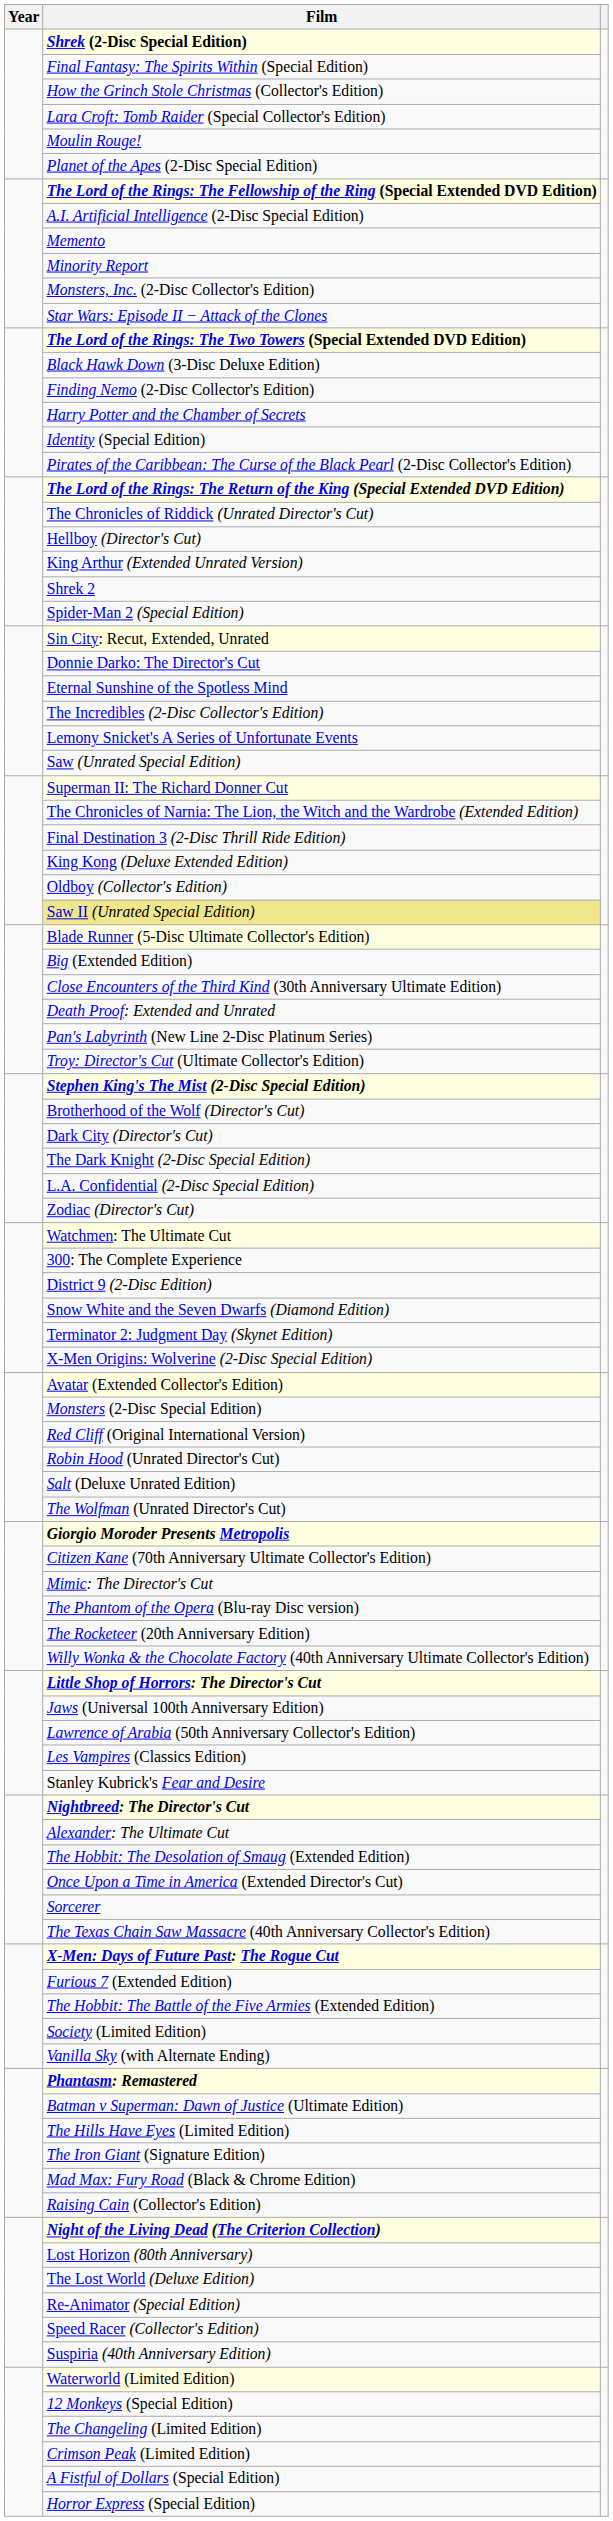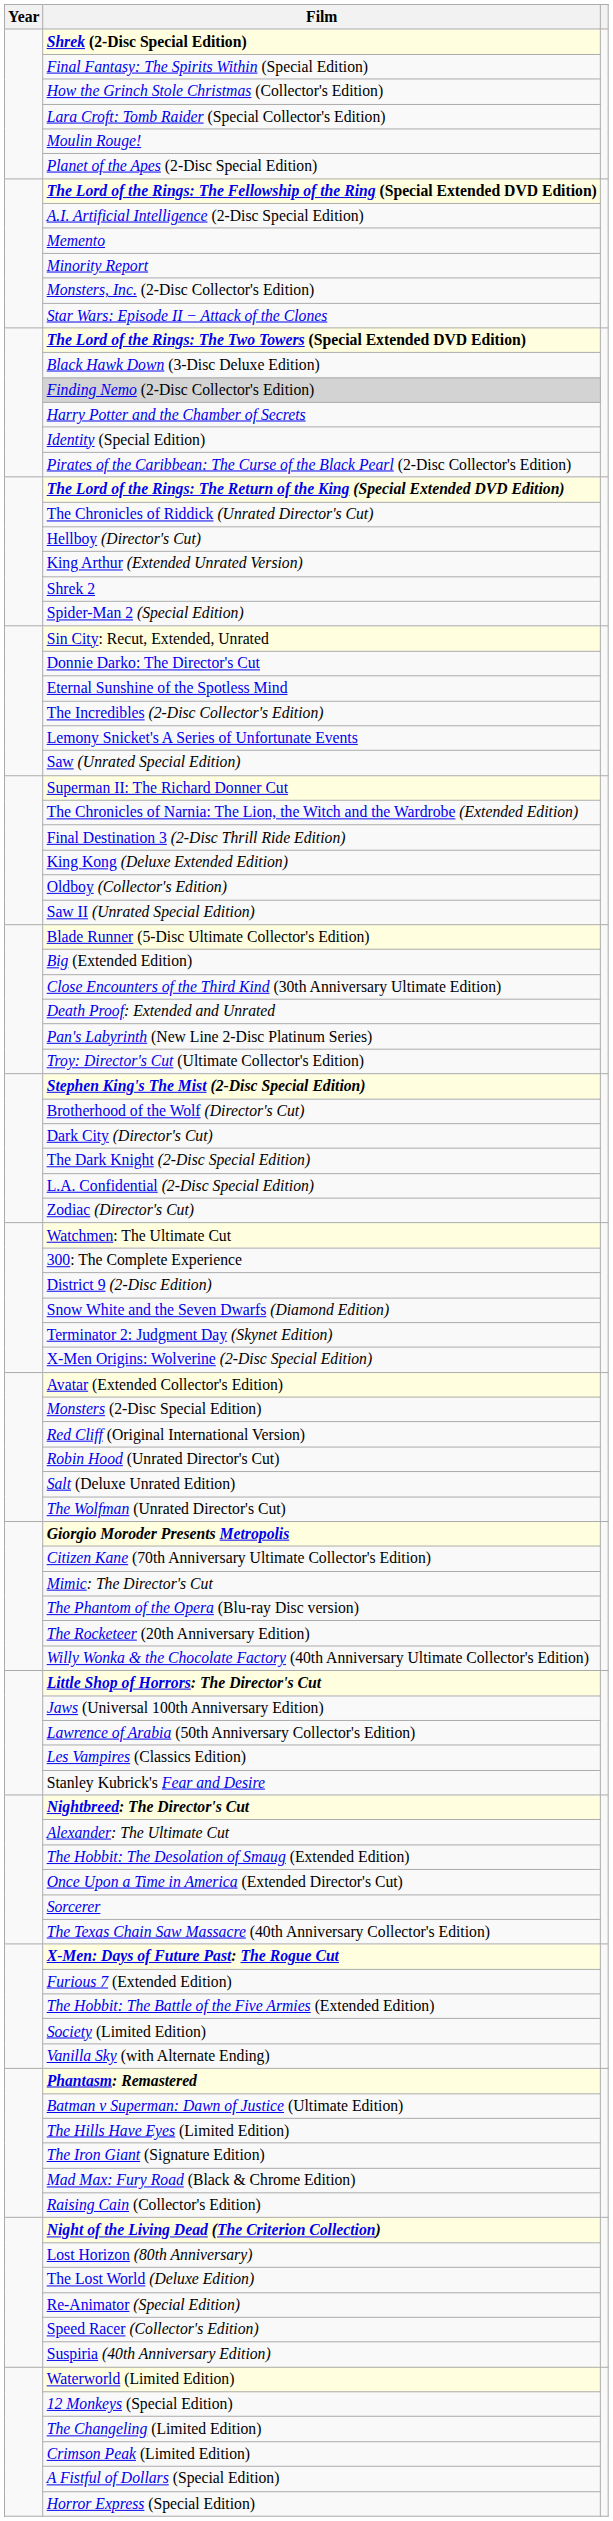Finding Nemo (2-Disc Collector's Edition) | Film: no background -> lightgrey background
Saw II (Unrated Special Edition) | Film: khaki background -> no background
